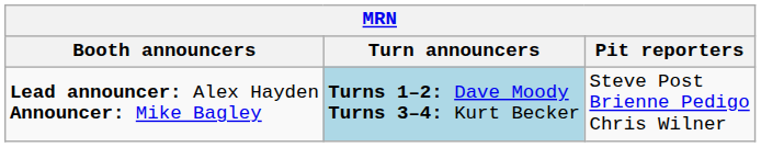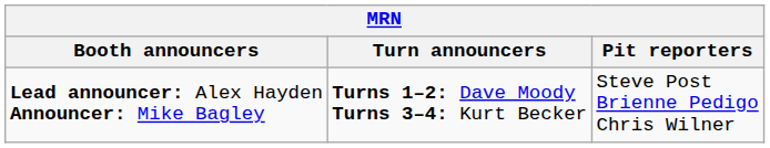Lead announcer: Alex Hayden Announcer: Mike Bagley | Turn announcers: lightblue background -> no background
